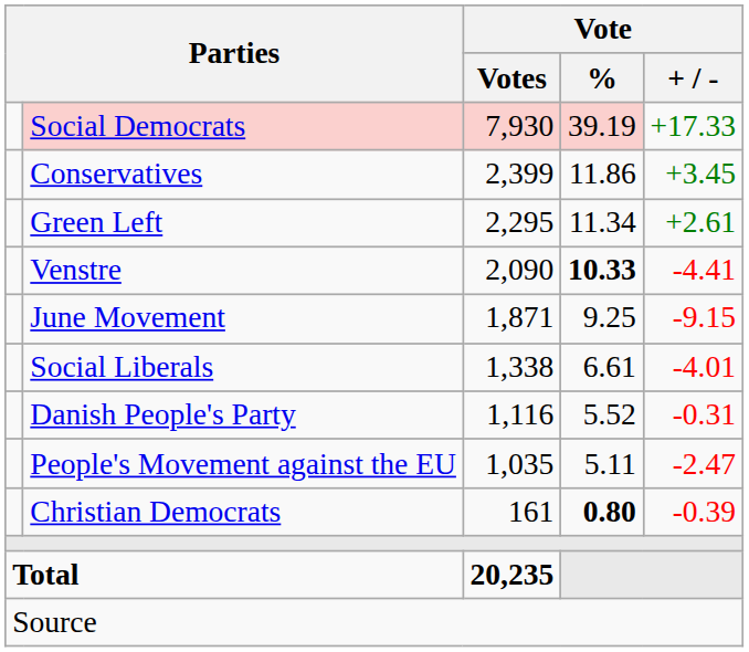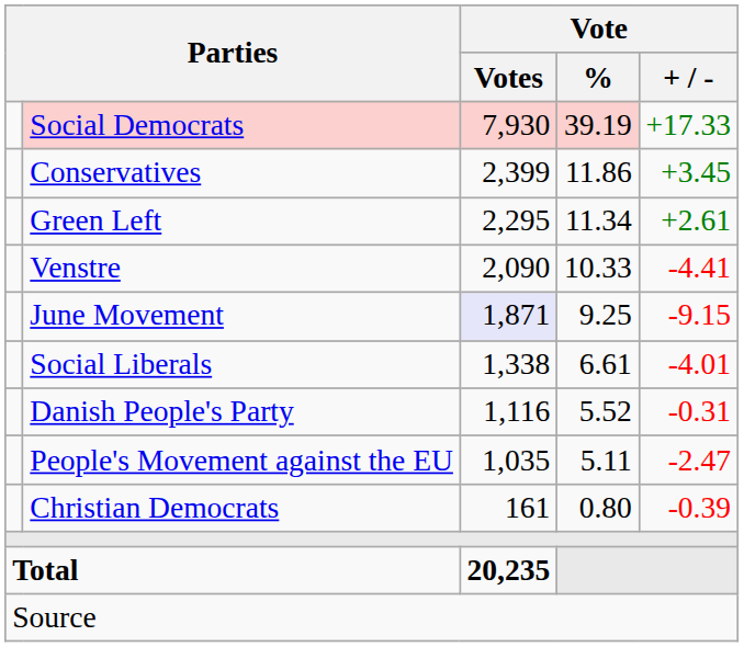Venstre | Vote / %: bold -> normal
June Movement | Vote / Votes: no background -> lavender background
Christian Democrats | Vote / %: bold -> normal
